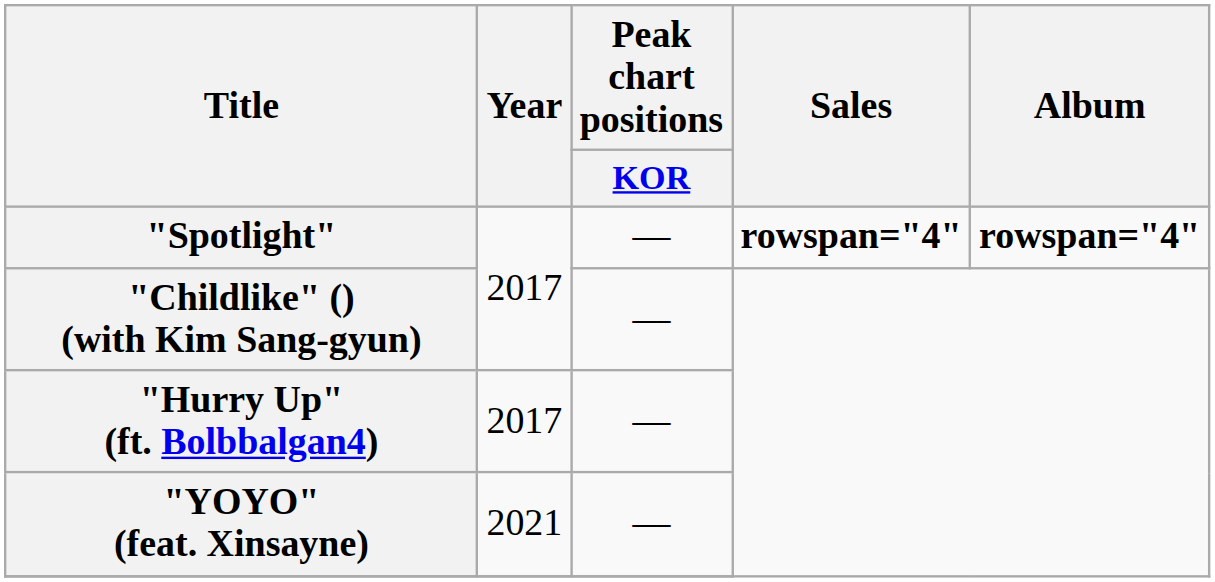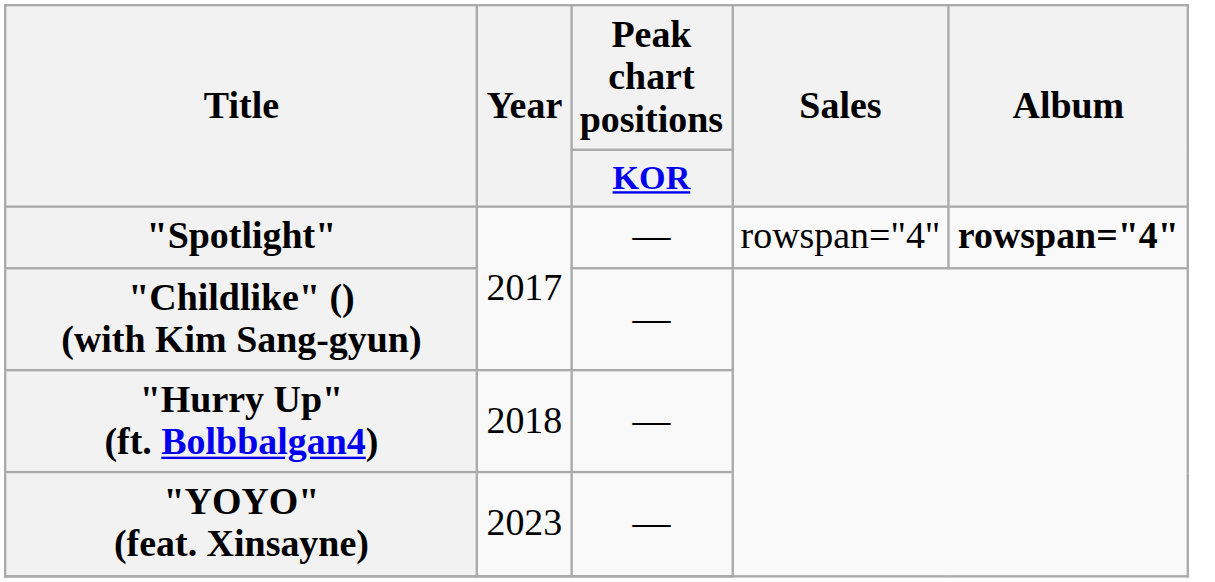"Spotlight" | Sales: bold -> normal
"Hurry Up" (ft. Bolbbalgan4) | Year: 2017 -> 2018
"YOYO" (feat. Xinsayne) | Year: 2021 -> 2023
